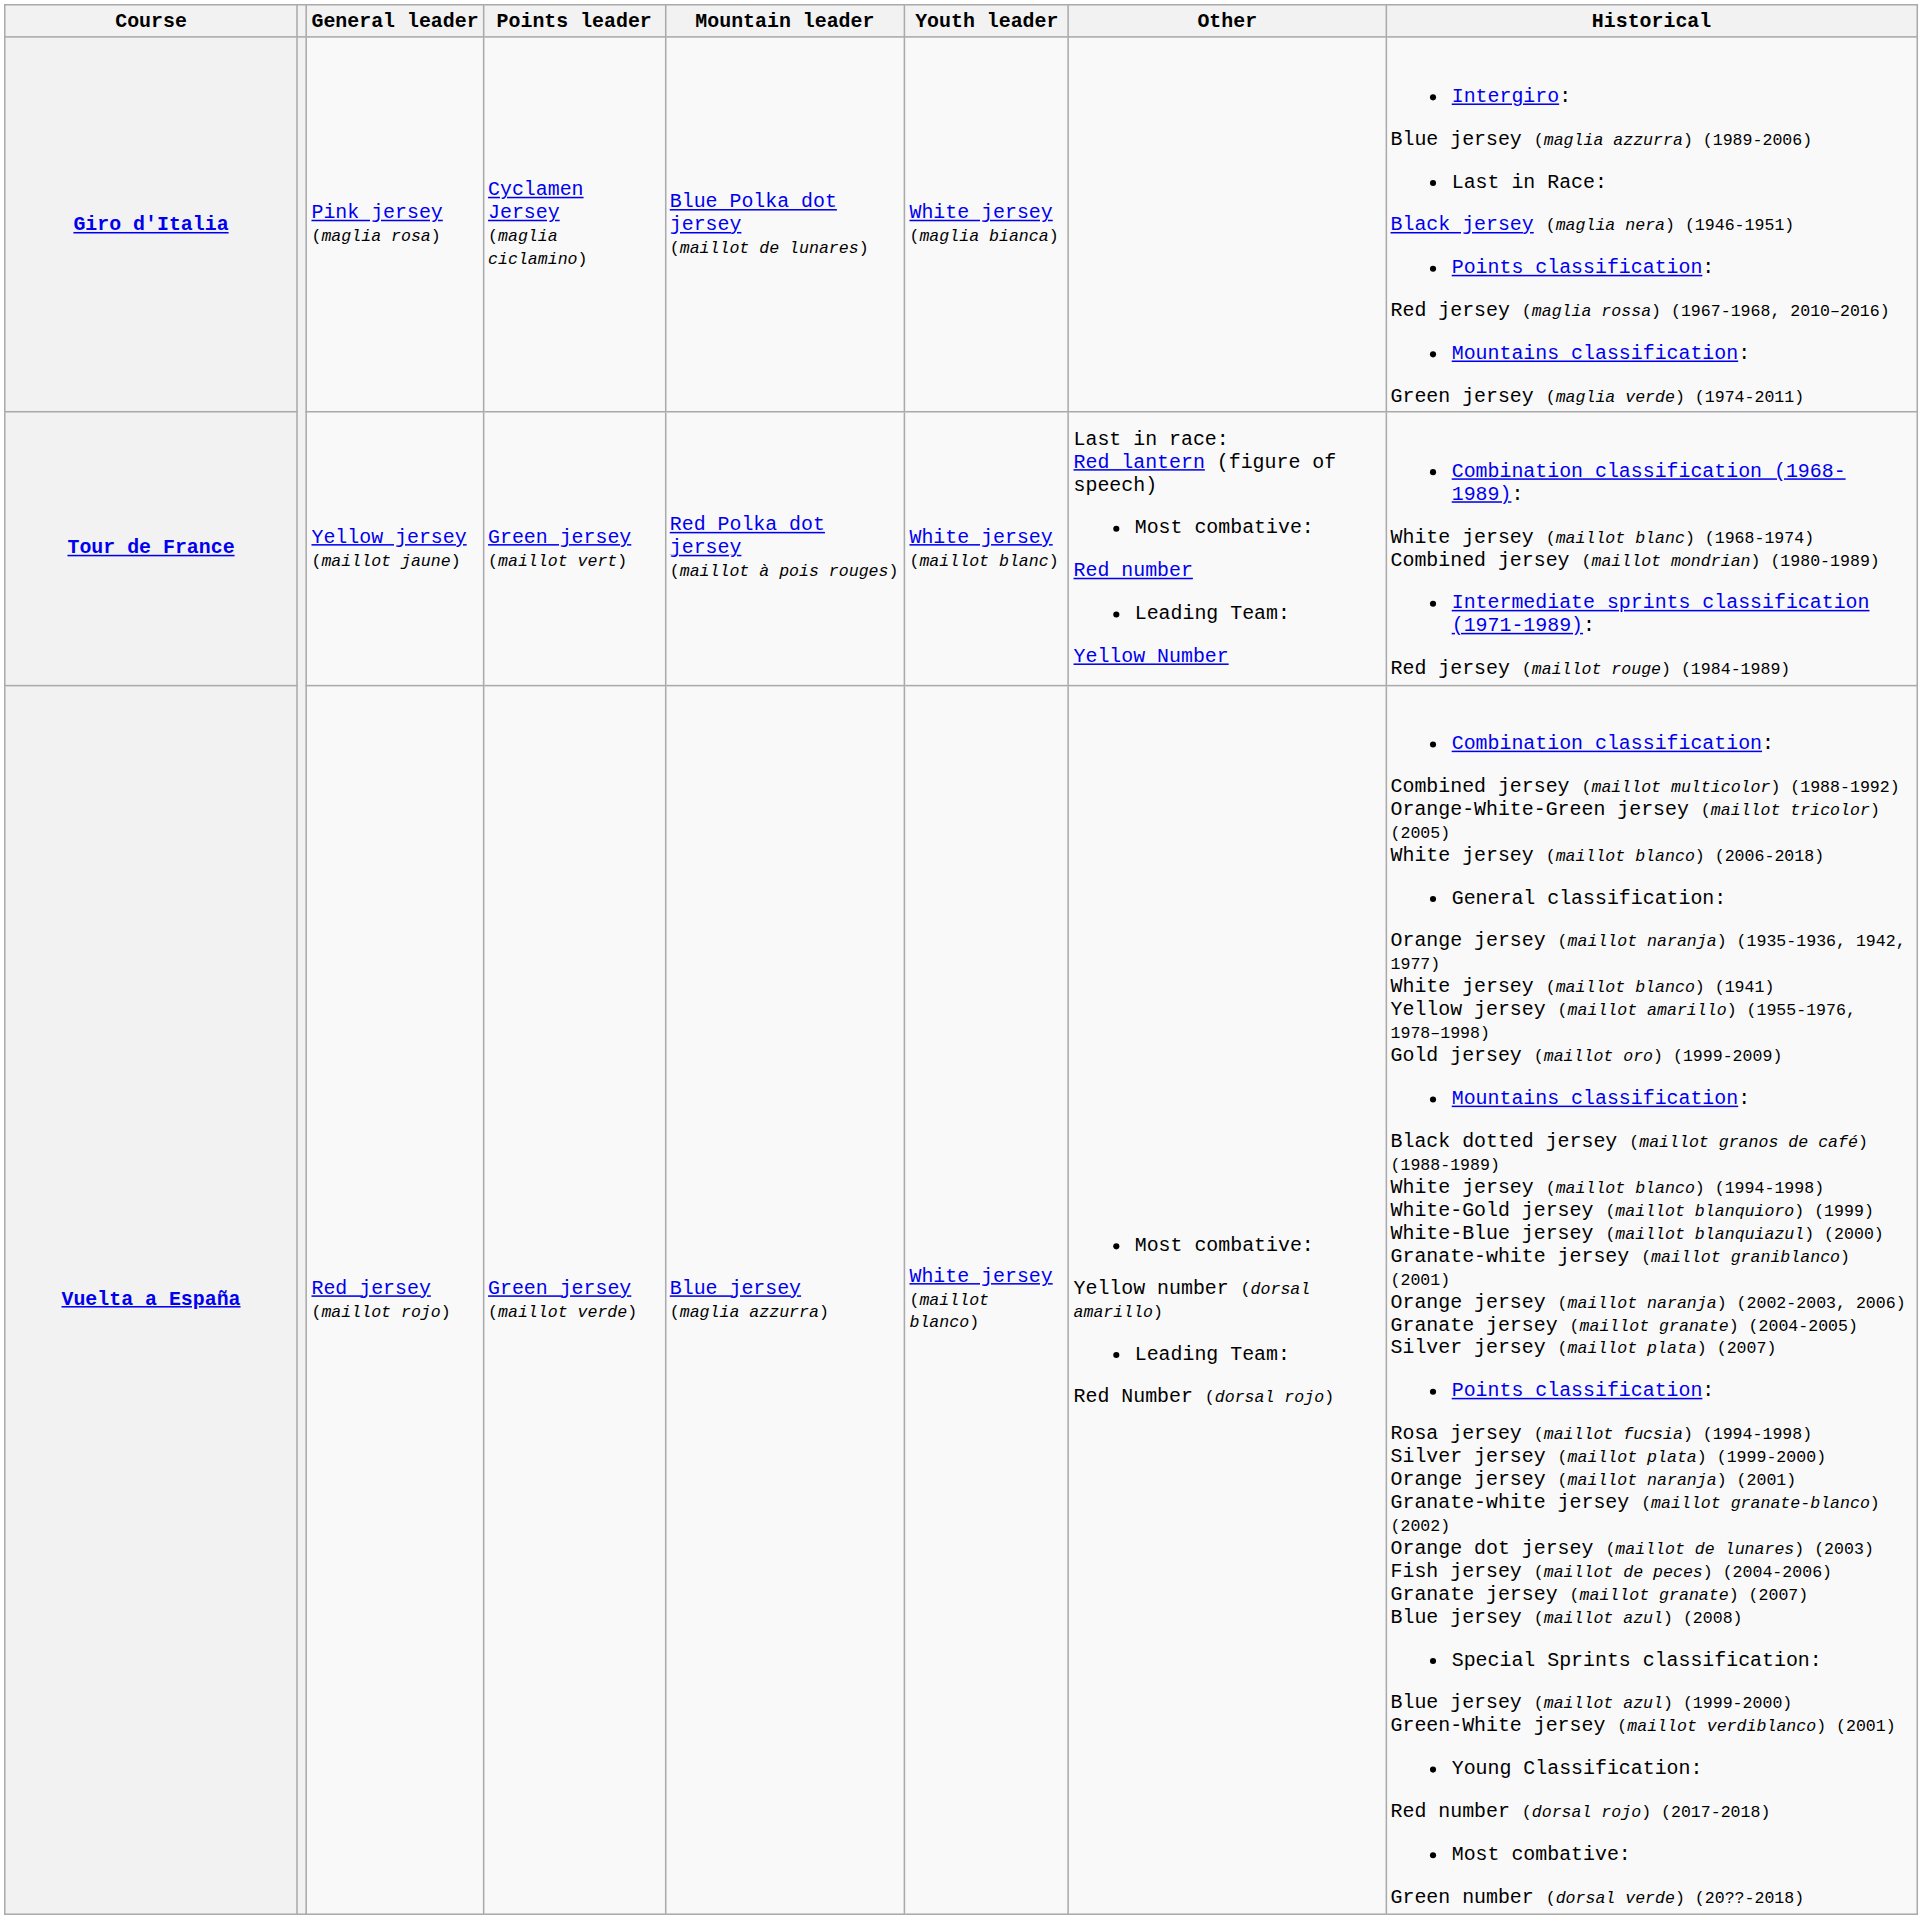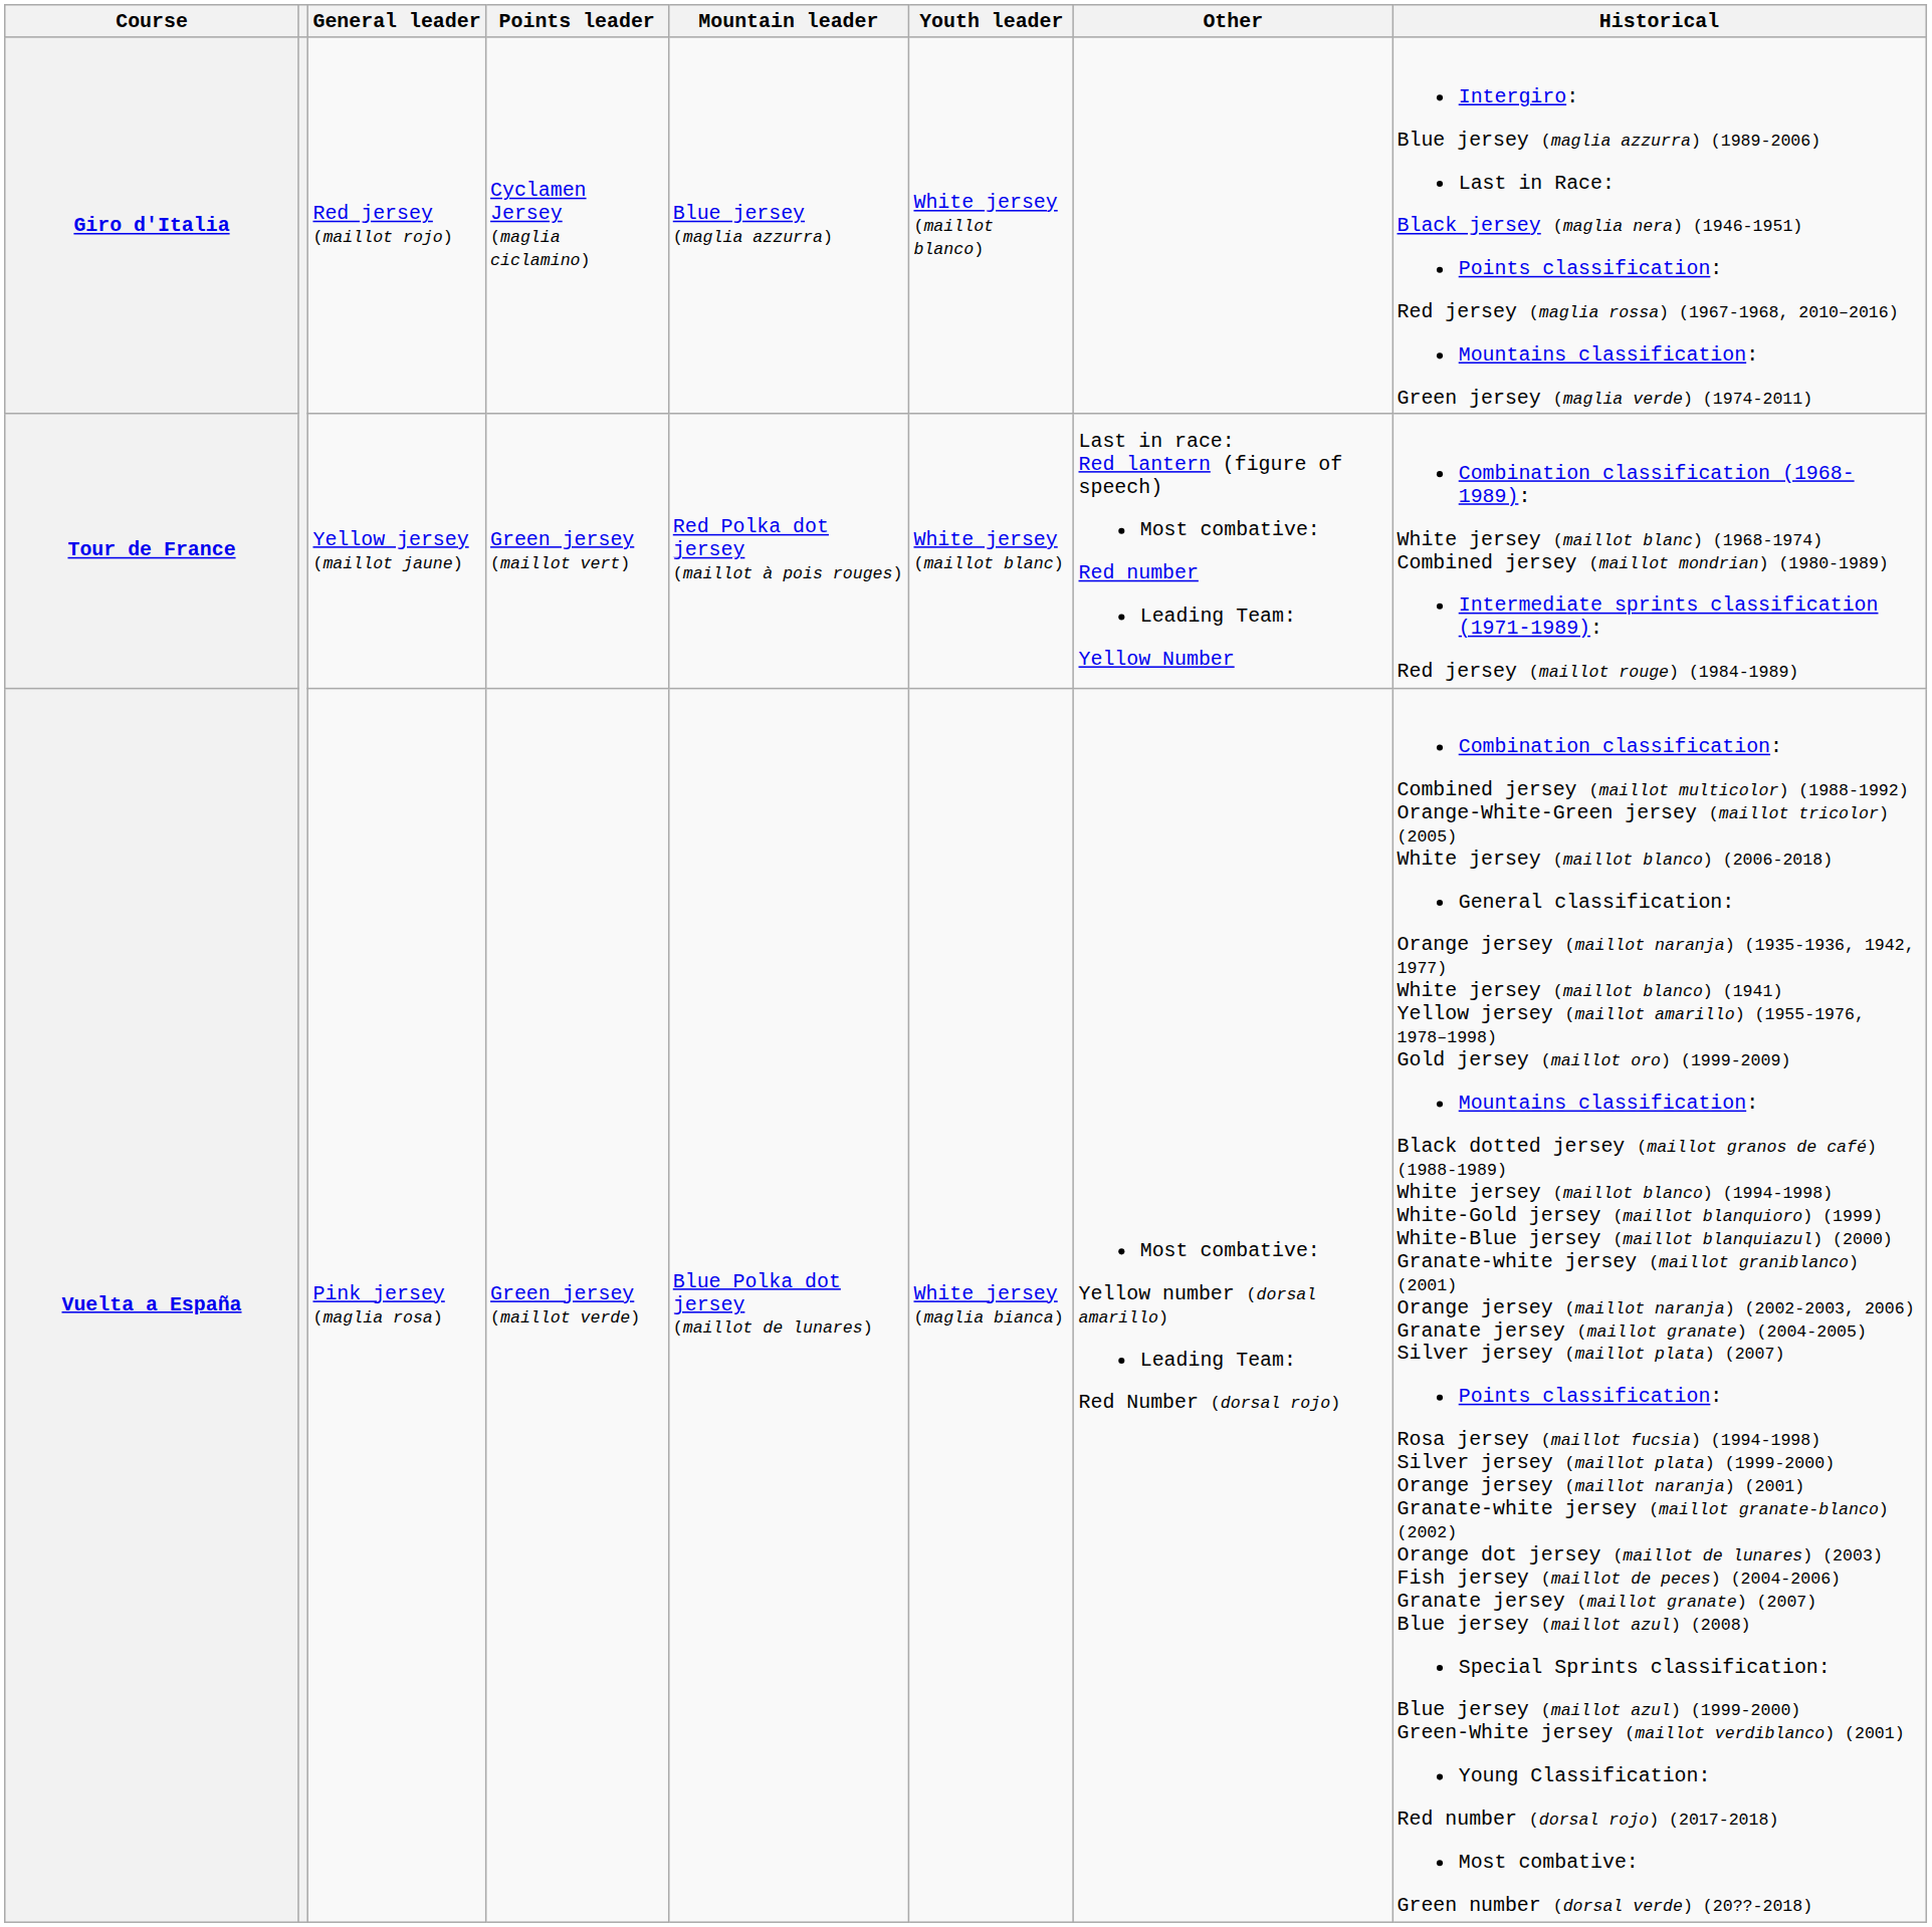Giro d'Italia | General leader: Pink jersey (maglia rosa) -> Red jersey (maillot rojo)
Giro d'Italia | Mountain leader: Blue Polka dot jersey (maillot de lunares) -> Blue jersey (maglia azzurra)
Giro d'Italia | Youth leader: White jersey (maglia bianca) -> White jersey (maillot blanco)
Vuelta a España | General leader: Red jersey (maillot rojo) -> Pink jersey (maglia rosa)
Vuelta a España | Mountain leader: Blue jersey (maglia azzurra) -> Blue Polka dot jersey (maillot de lunares)
Vuelta a España | Youth leader: White jersey (maillot blanco) -> White jersey (maglia bianca)
